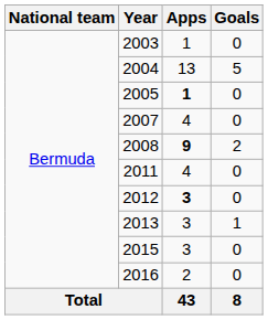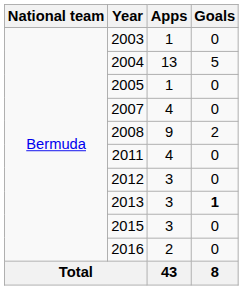2005 | Apps: bold -> normal
2008 | Apps: bold -> normal
2012 | Apps: bold -> normal
2013 | Goals: normal -> bold
